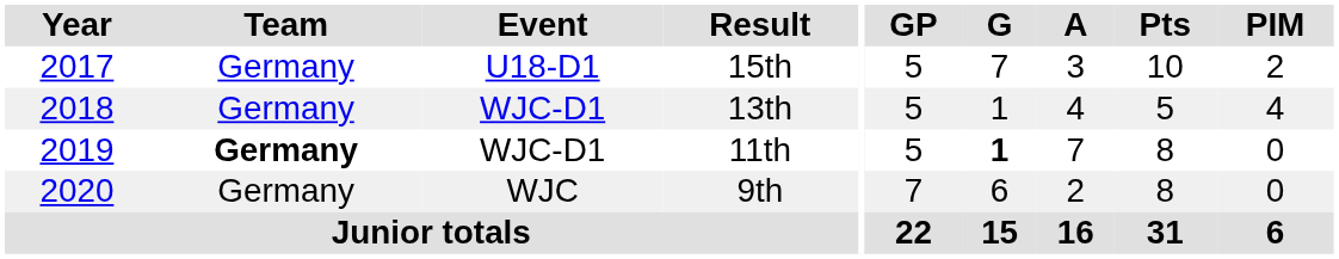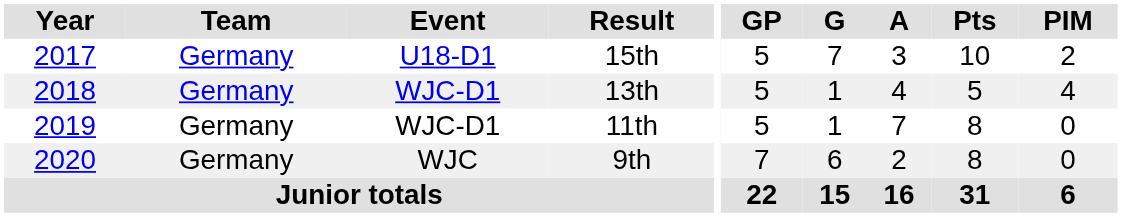11th | Team: bold -> normal
11th | G: bold -> normal
